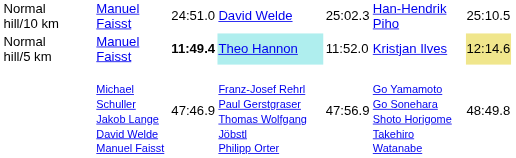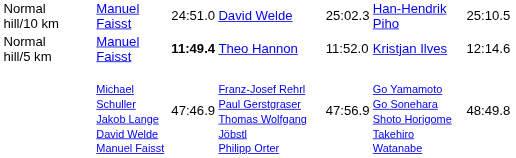Normal hill/5 km | column 4: paleturquoise background -> no background
Normal hill/5 km | column 7: khaki background -> no background
